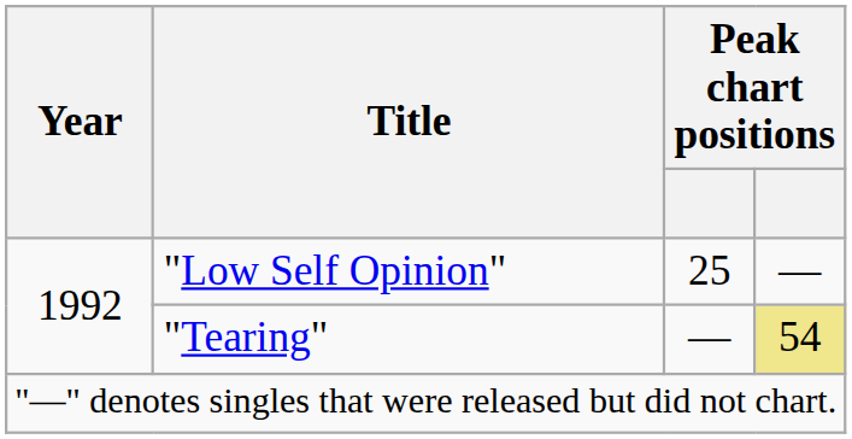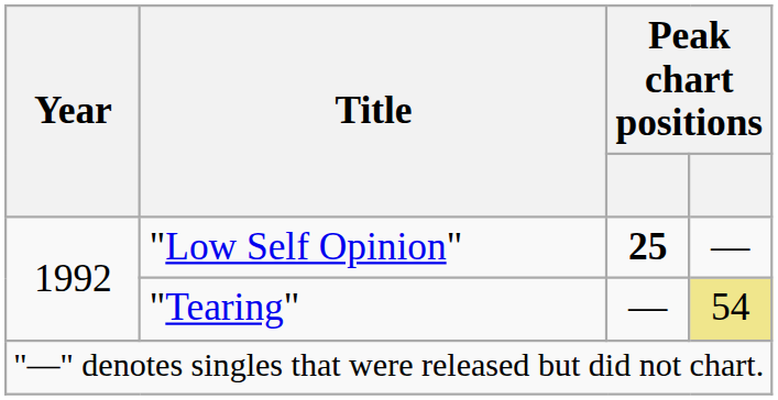"Low Self Opinion" | column 3: normal -> bold
